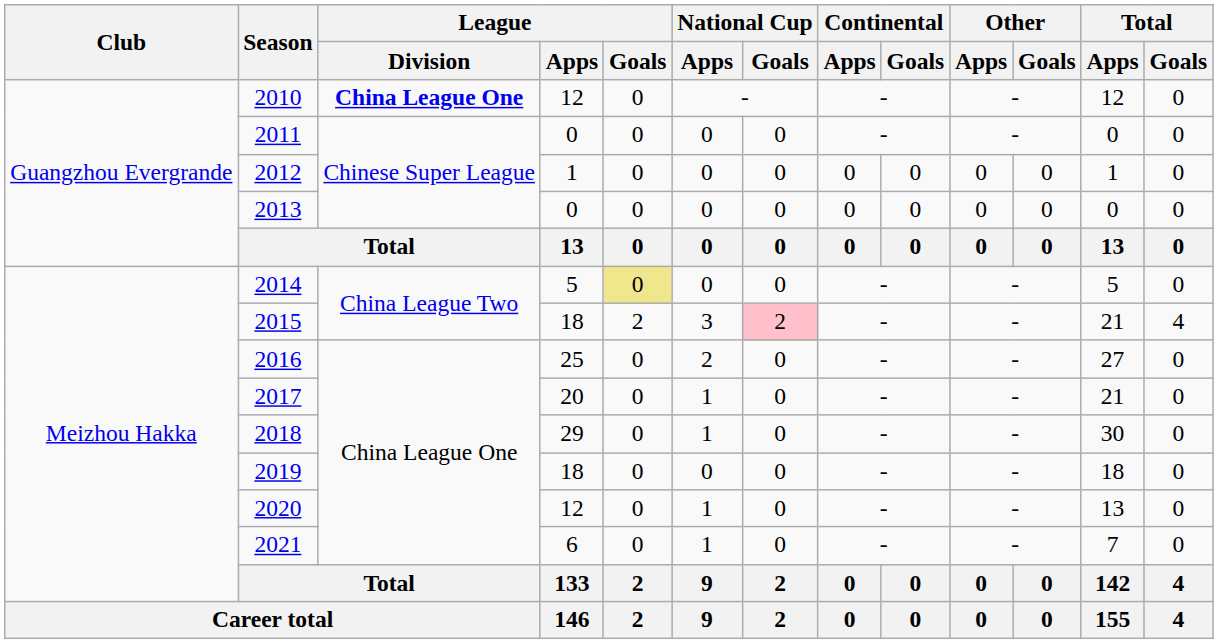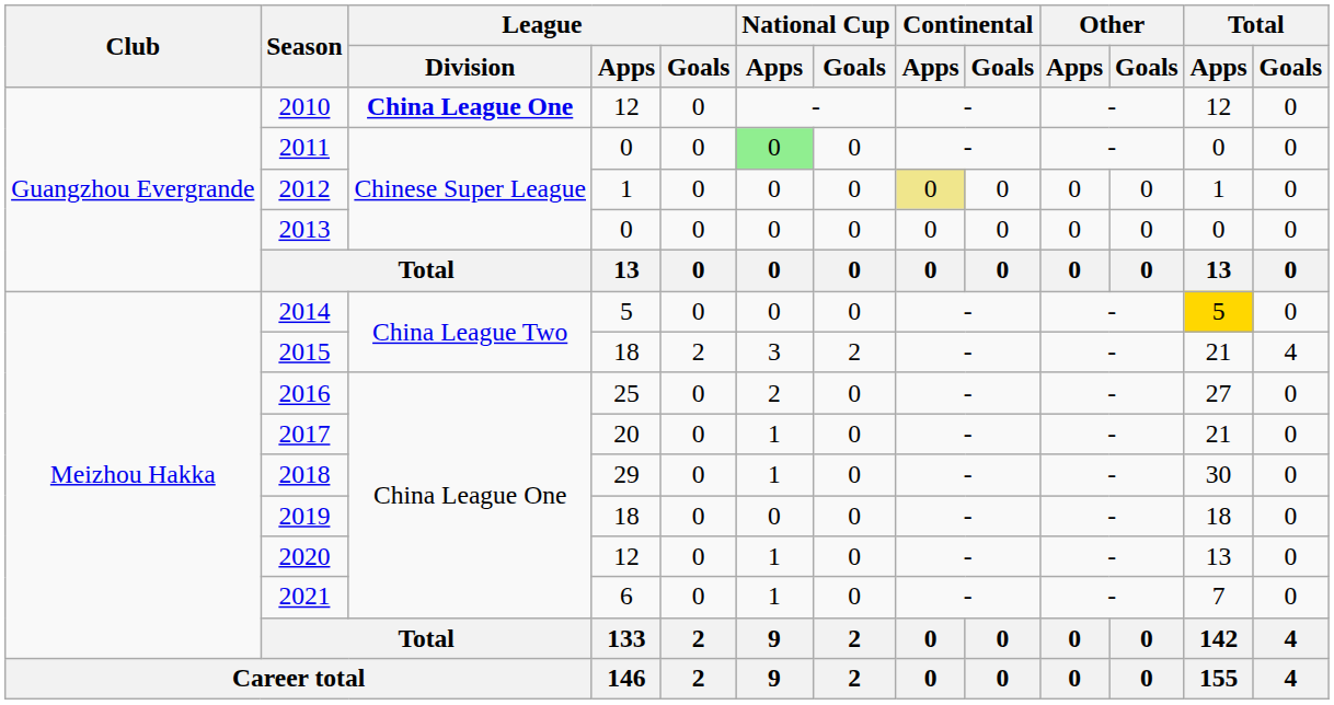2011 | National Cup / Apps: no background -> lightgreen background
2012 | Continental / Apps: no background -> khaki background
2014 | League / Goals: khaki background -> no background
2014 | Total / Apps: no background -> gold background
2015 | National Cup / Goals: pink background -> no background
